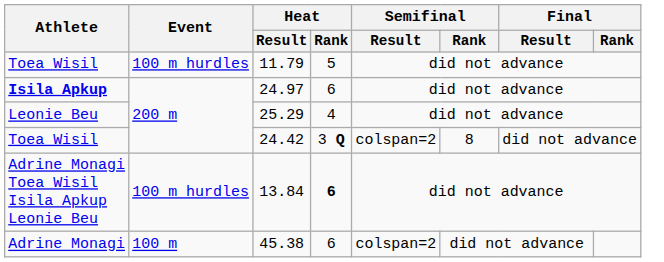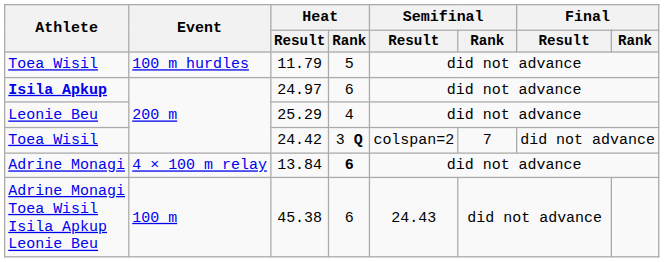24.42 | Semifinal / Rank: 8 -> 7
13.84 | Athlete: Adrine Monagi Toea Wisil Isila Apkup Leonie Beu -> Adrine Monagi
13.84 | Event: 100 m hurdles -> 4 × 100 m relay
45.38 | Athlete: Adrine Monagi -> Adrine Monagi Toea Wisil Isila Apkup Leonie Beu
45.38 | Semifinal / Result: colspan=2 -> 24.43
